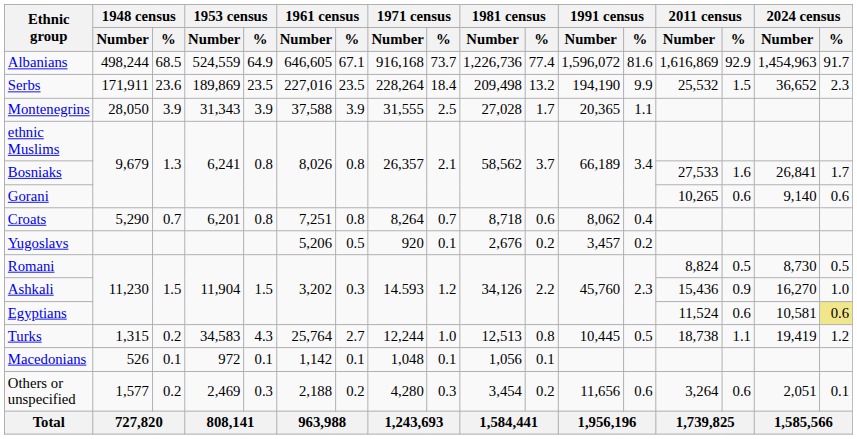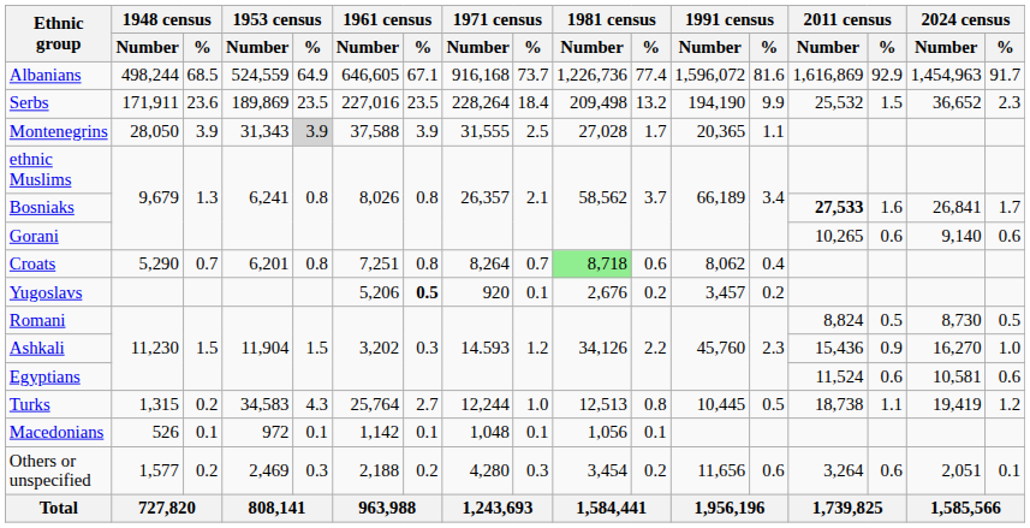Montenegrins | 1953 census / %: no background -> lightgrey background
Bosniaks | 2011 census / Number: normal -> bold
Croats | 1981 census / Number: no background -> lightgreen background
Yugoslavs | 1961 census / %: normal -> bold
Egyptians | 2024 census / %: khaki background -> no background
